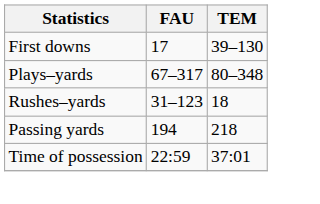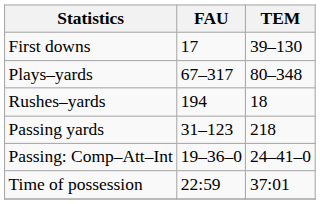Rushes–yards | FAU: 31–123 -> 194
Passing yards | FAU: 194 -> 31–123
+ row: Passing: Comp–Att–Int | 19–36–0 | 24–41–0
